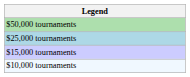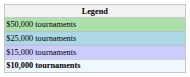row 5 | column 1: normal -> bold
